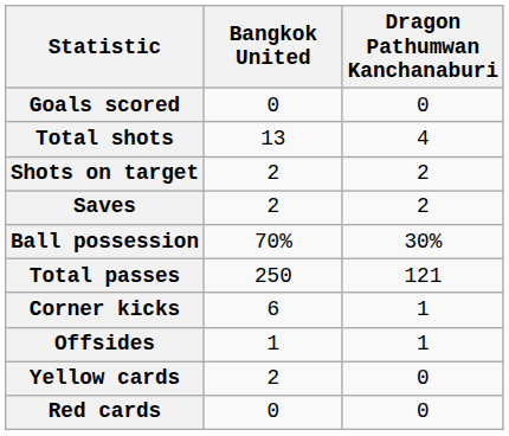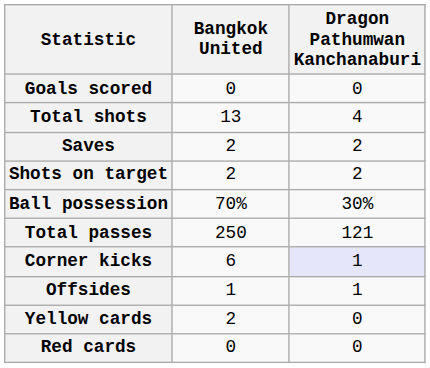rows swapped: Shots on target <-> Saves
Corner kicks | Dragon Pathumwan Kanchanaburi: no background -> lavender background
